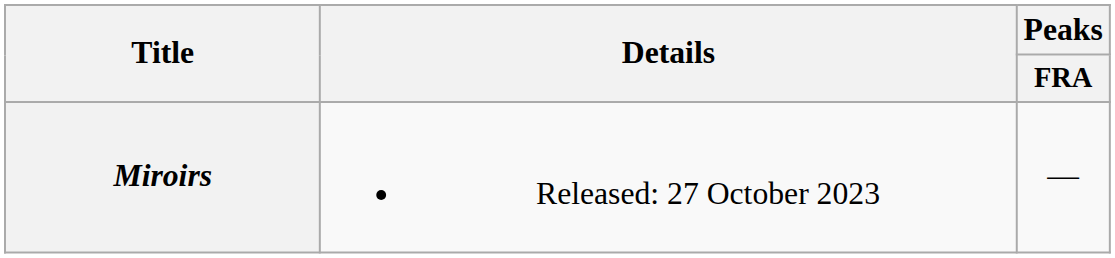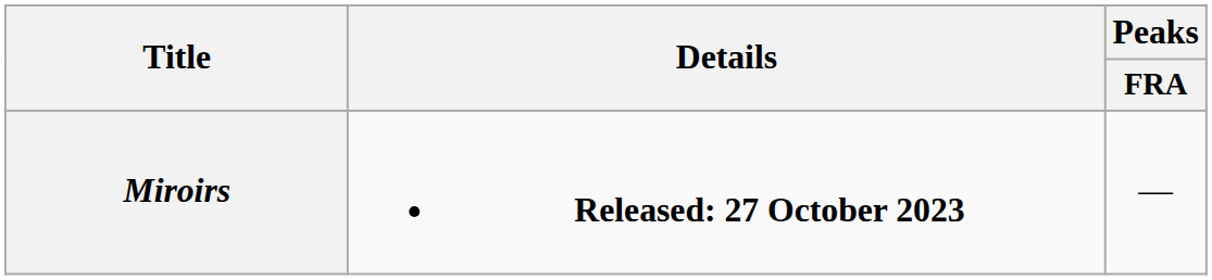Miroirs | Details: normal -> bold
